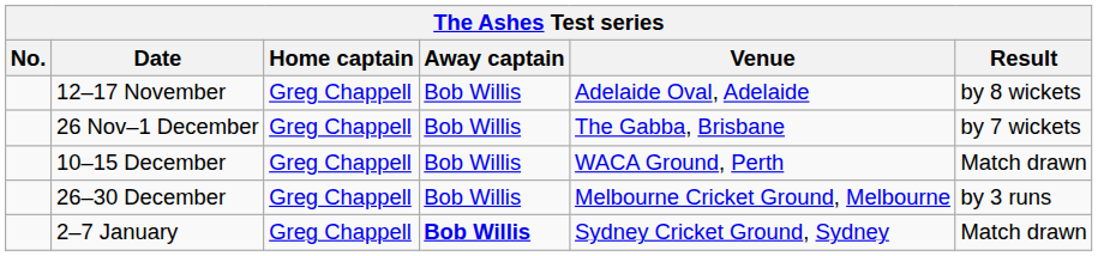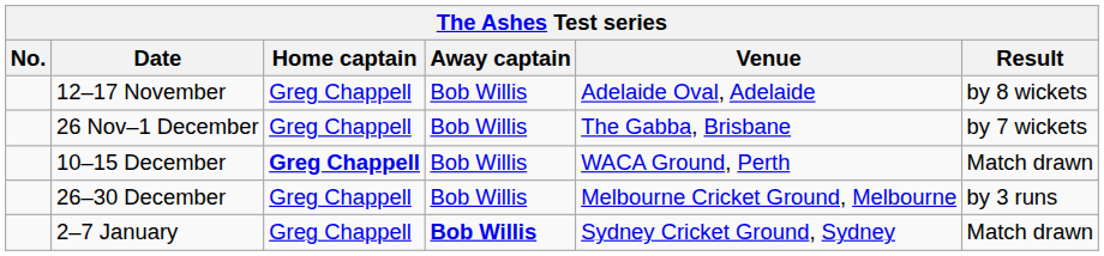10–15 December | Home captain: normal -> bold
